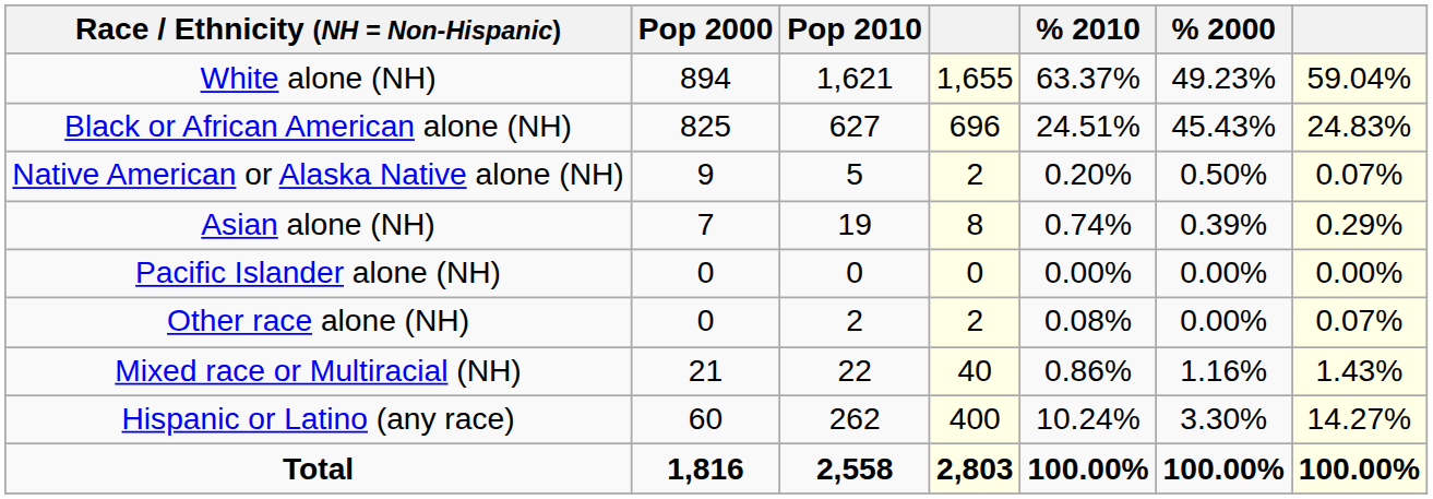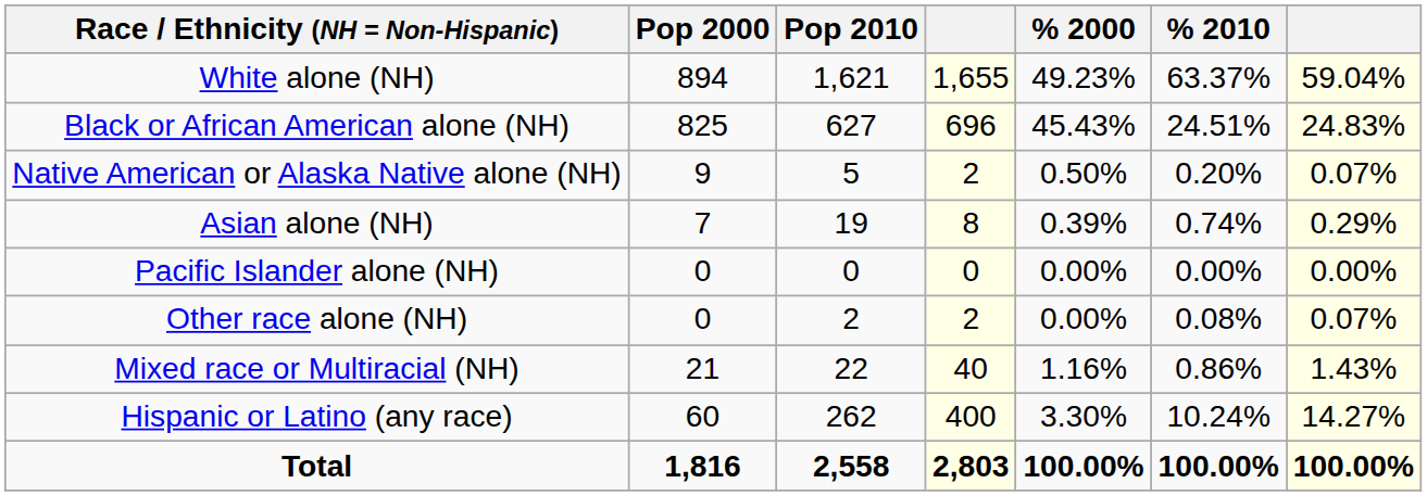columns swapped: % 2000 <-> % 2010
